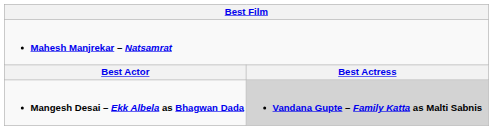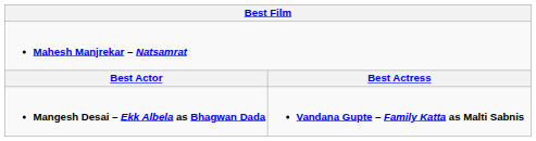Mangesh Desai – Ekk Albela as Bhagwan Dada | column 2: lightgrey background -> no background
